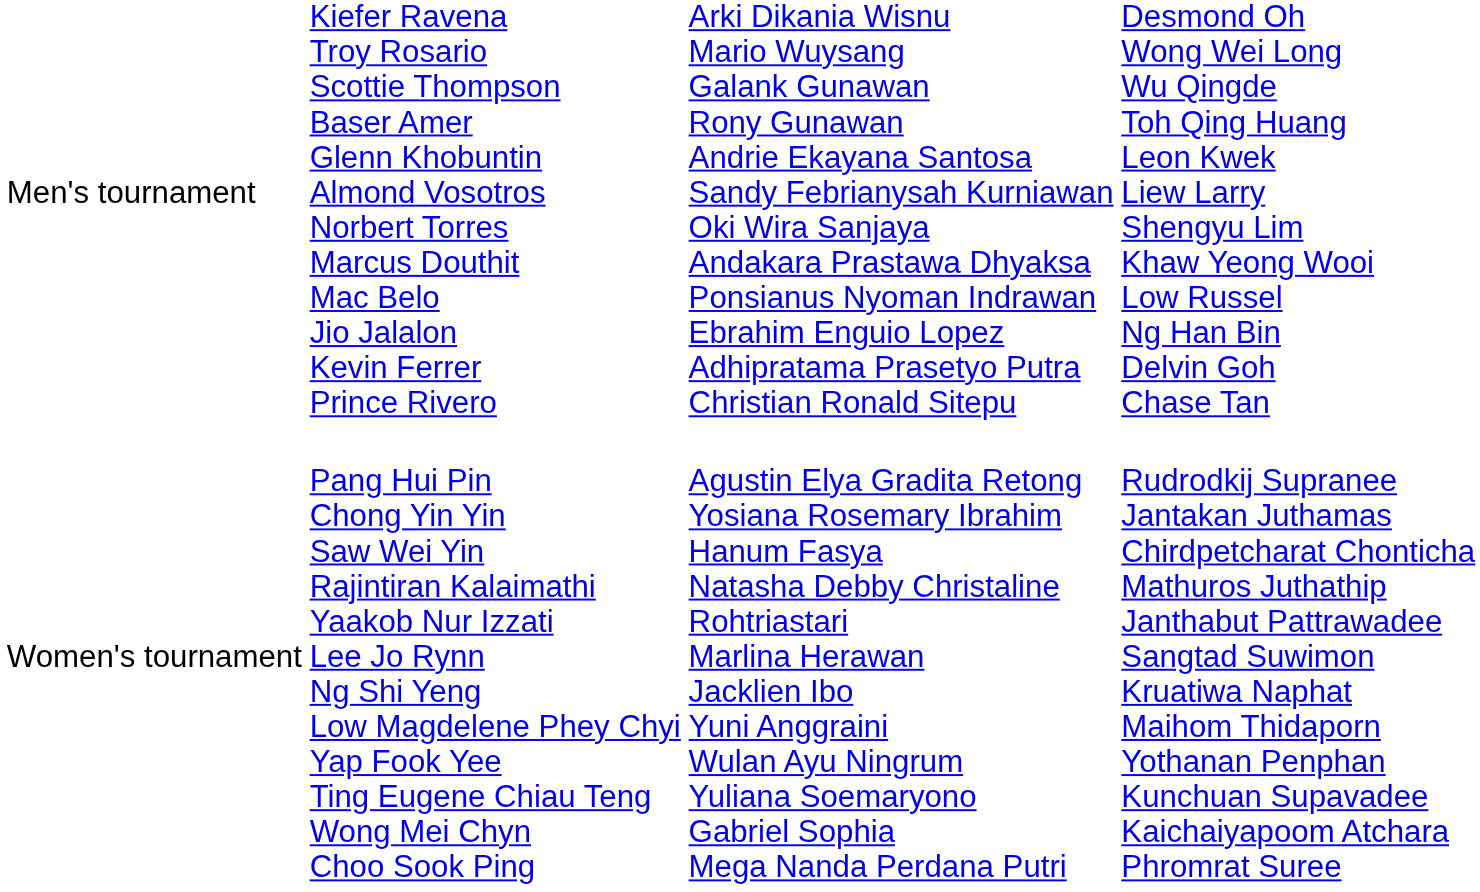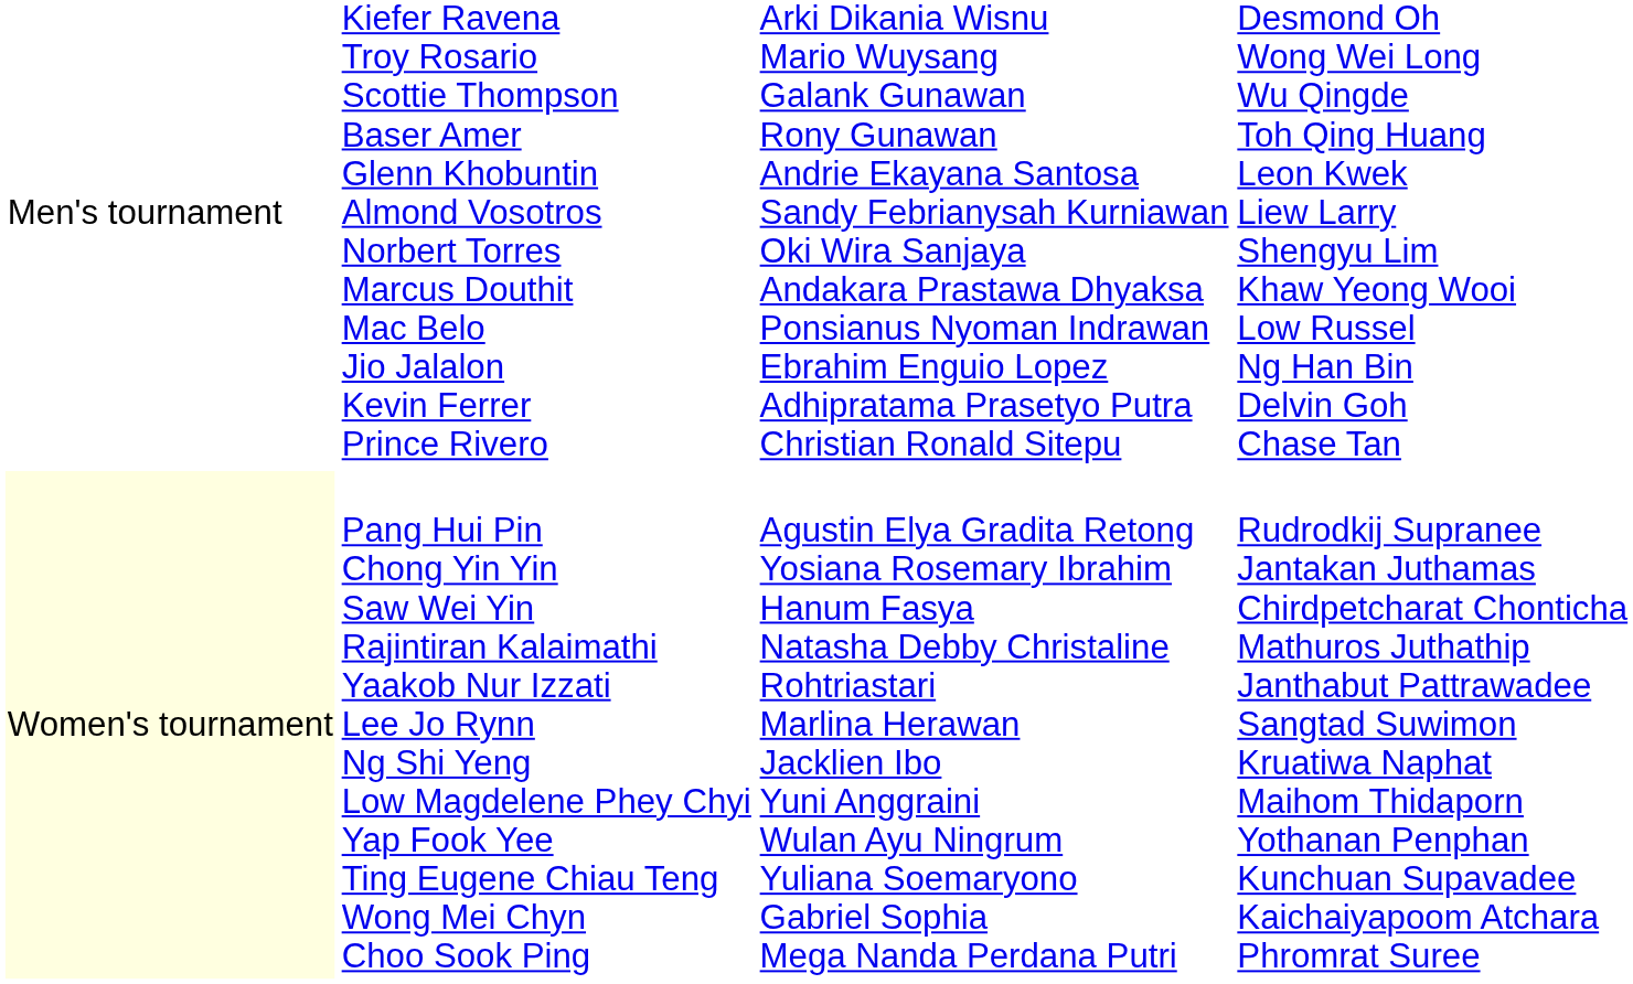Women's tournament | column 1: no background -> lightyellow background
